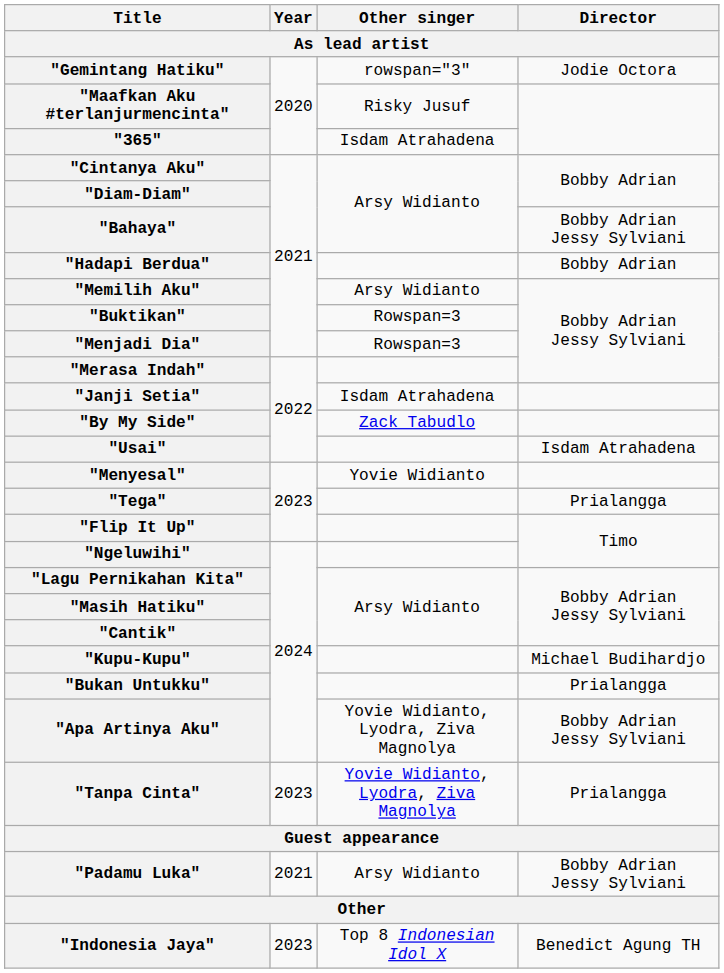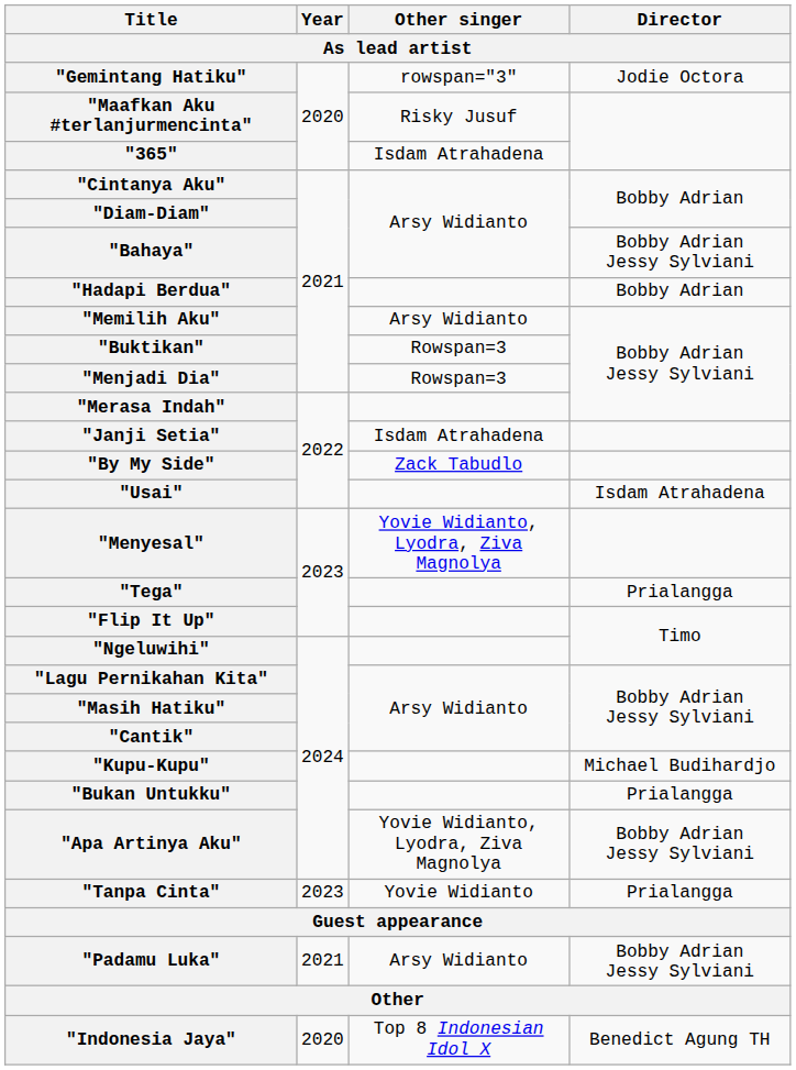"Menyesal" | Other singer: Yovie Widianto -> Yovie Widianto, Lyodra, Ziva Magnolya
"Tanpa Cinta" | Other singer: Yovie Widianto, Lyodra, Ziva Magnolya -> Yovie Widianto
"Indonesia Jaya" | Year: 2023 -> 2020
